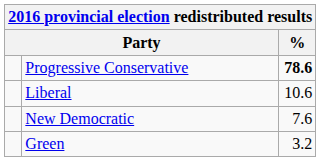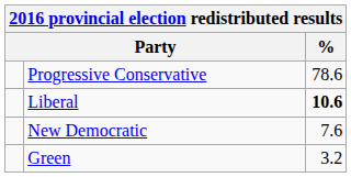Progressive Conservative | %: bold -> normal
Liberal | %: normal -> bold
